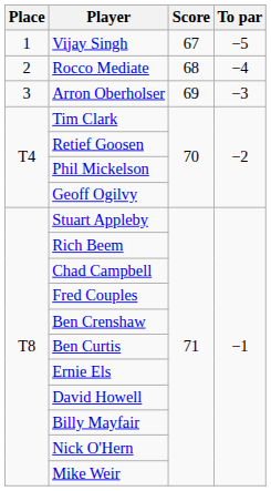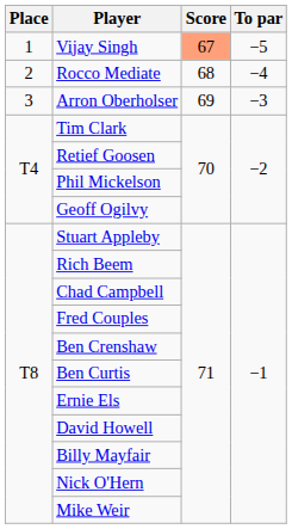Vijay Singh | Score: no background -> lightsalmon background
